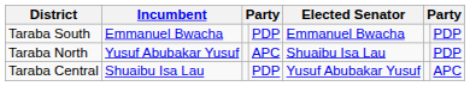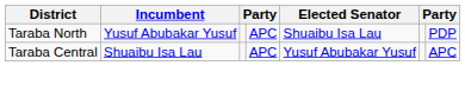- row: Taraba South | Emmanuel Bwacha | PDP | Emmanuel Bwacha | PDP
Taraba Central | column 4: PDP -> APC
